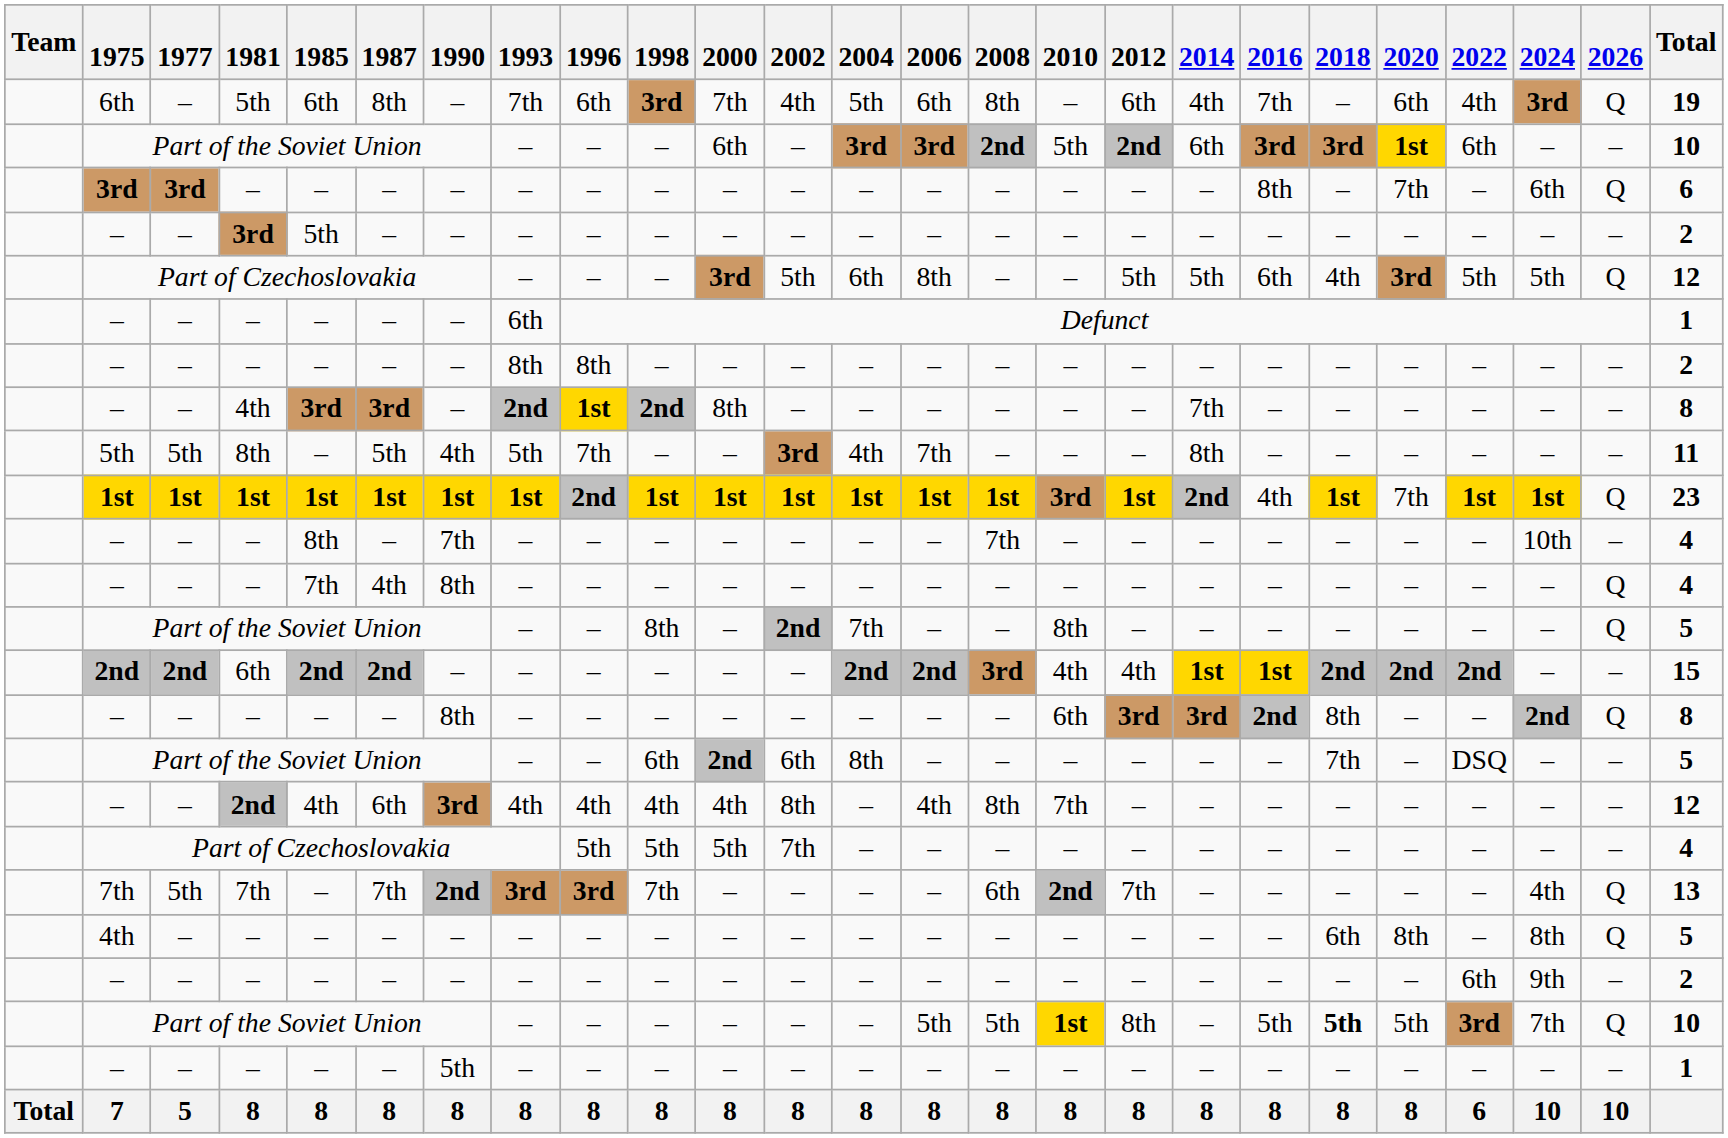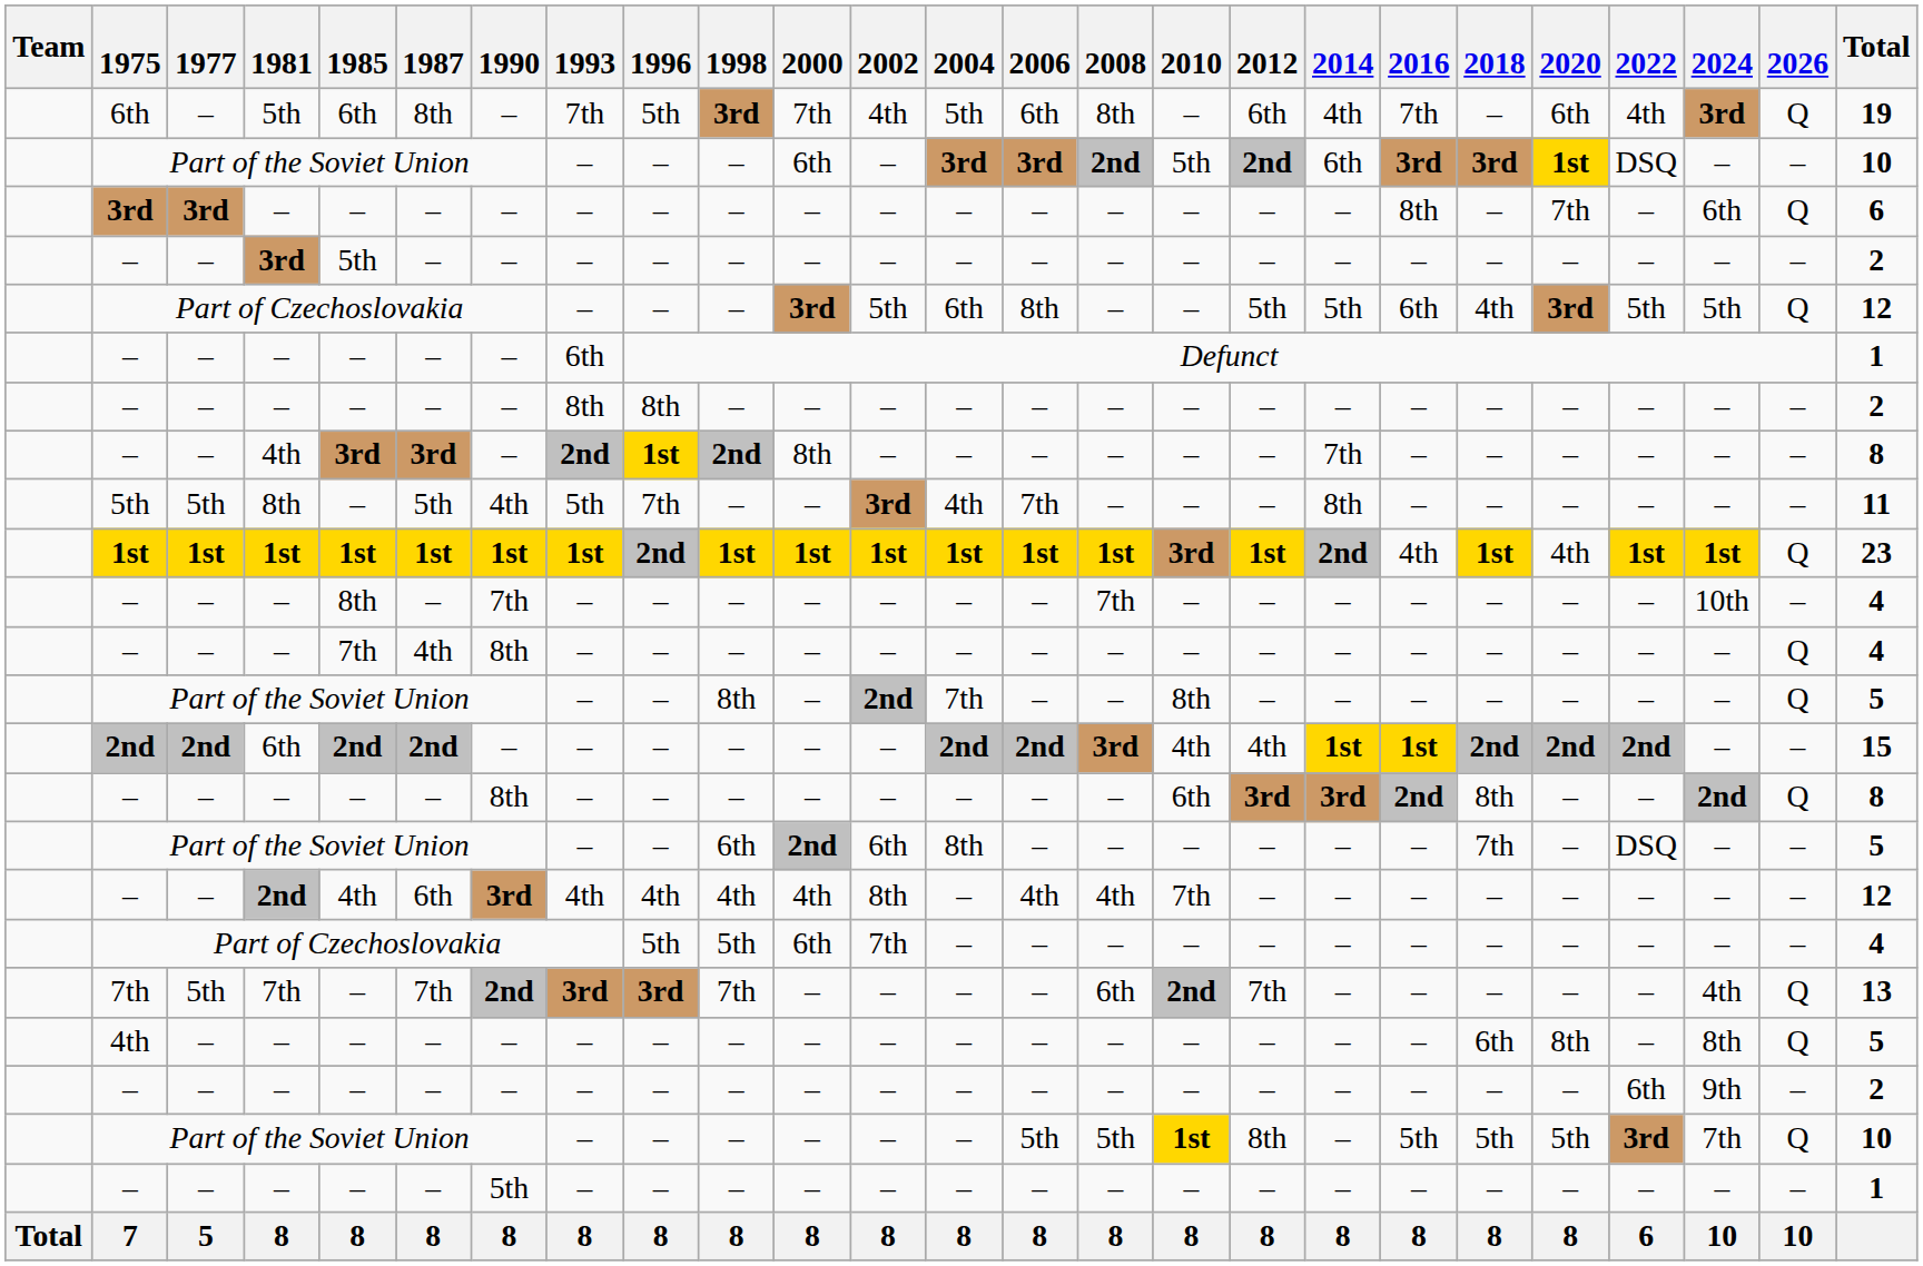row 2 | 1996: 6th -> 5th
row 3 | 2022: 6th -> DSQ
row 11 | 2020: 7th -> 4th
row 18 | 2008: 8th -> 4th
row 19 | 2000: 5th -> 6th
row 23 | 2018: bold -> normal
